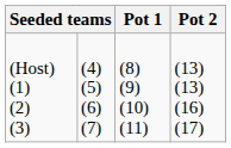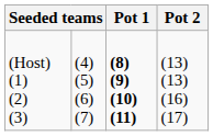(Host) (1) (2) (3) | Pot 1: normal -> bold
